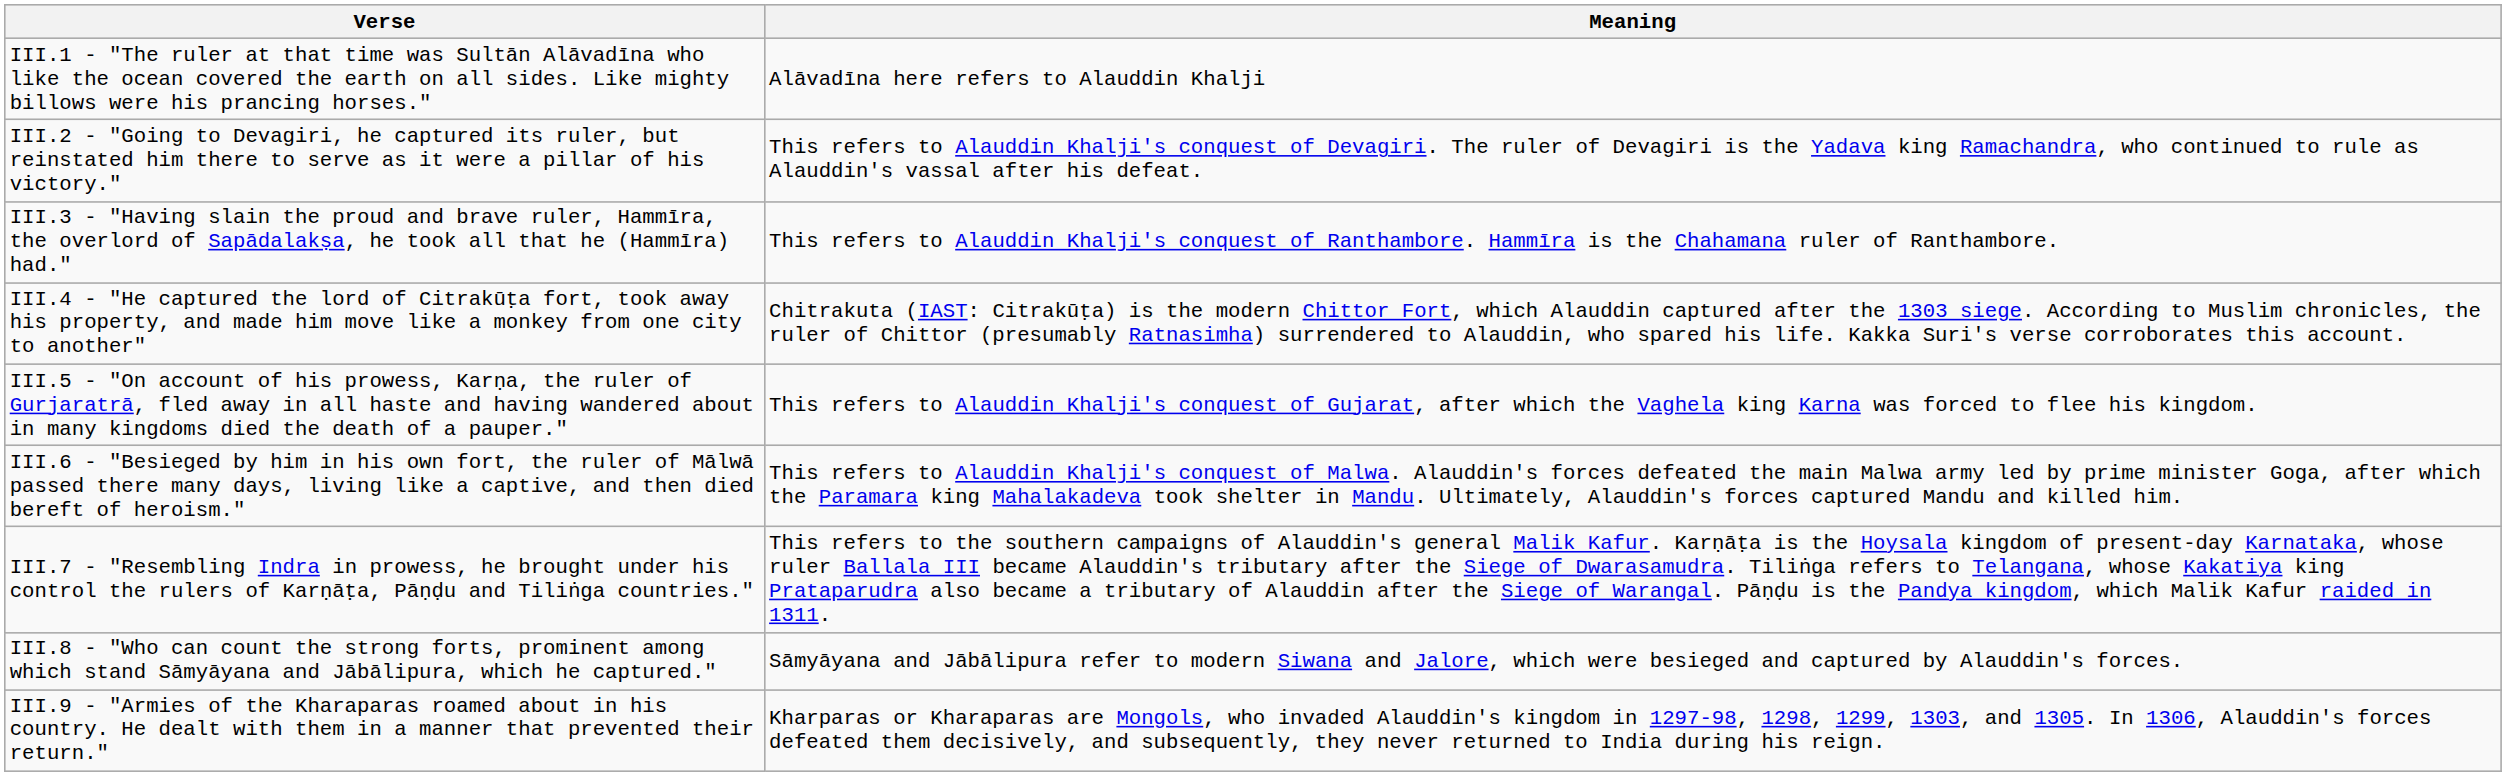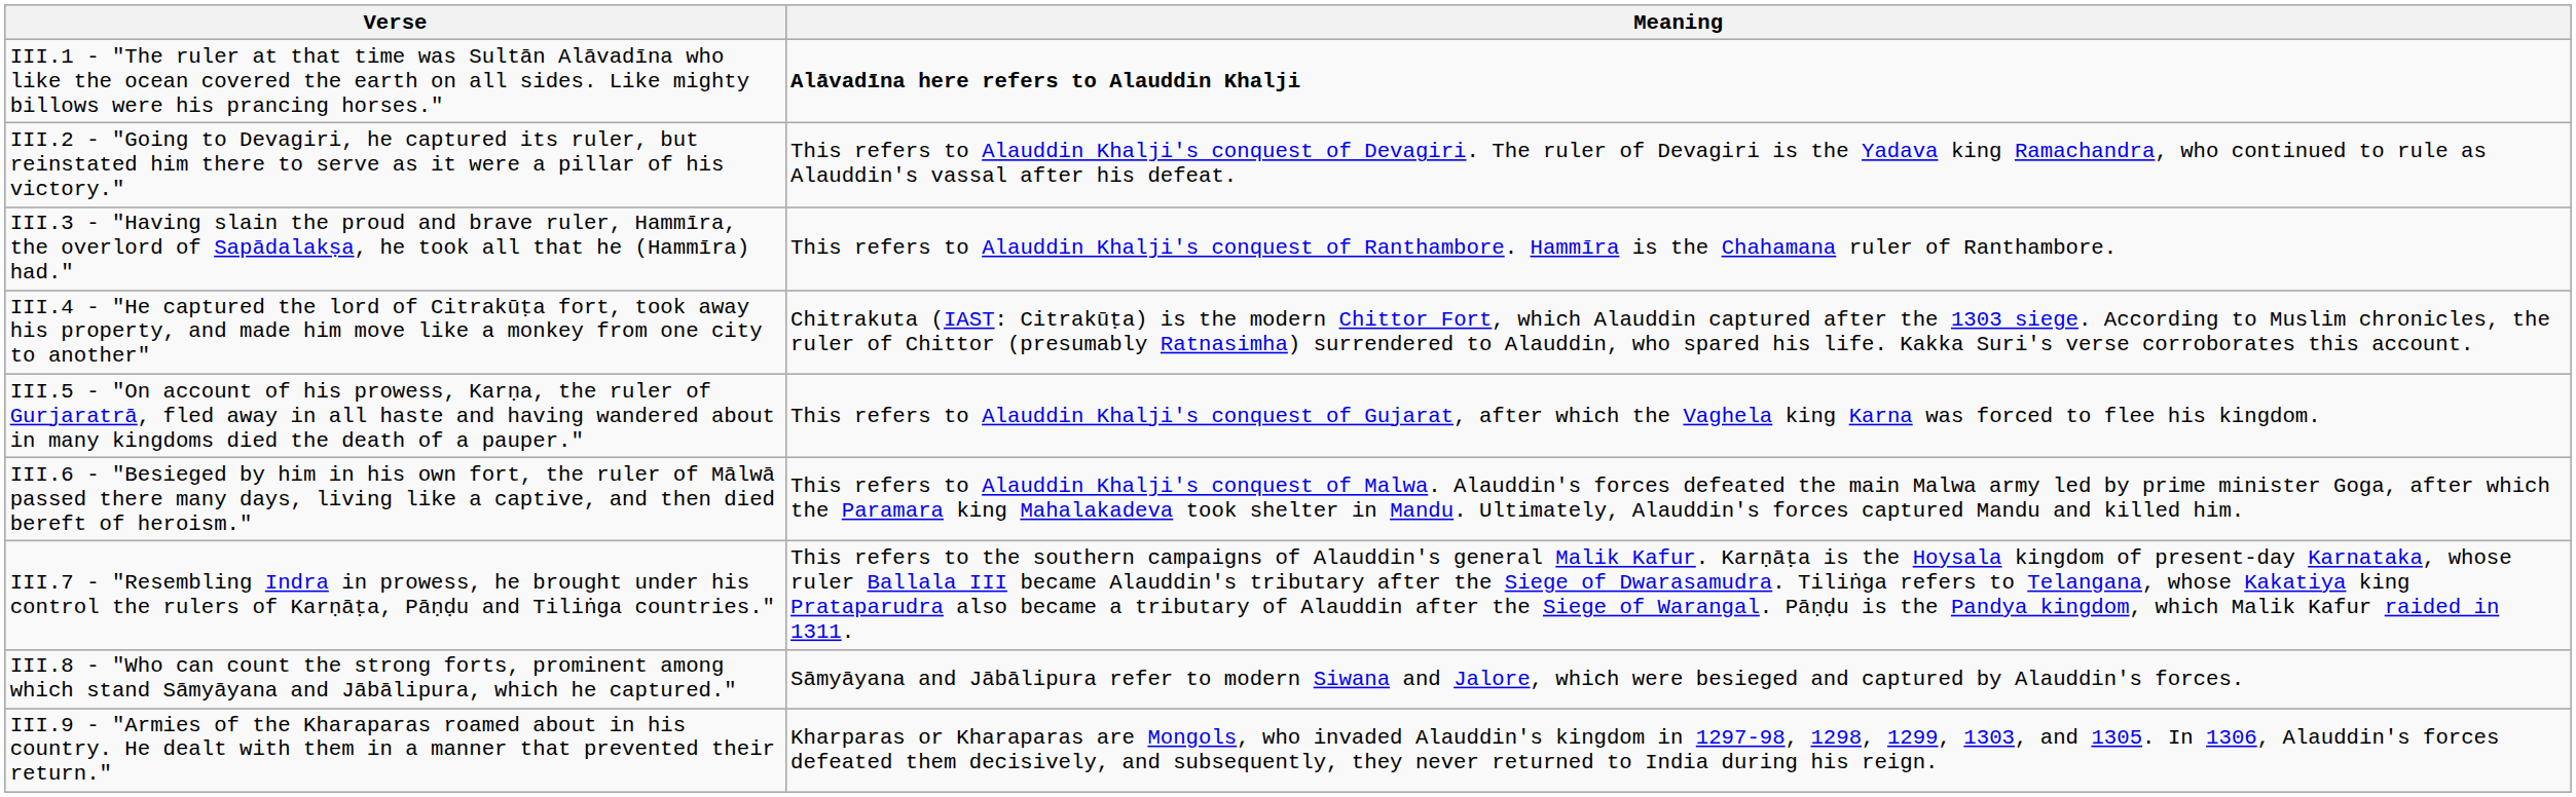row 2 | Meaning: normal -> bold
